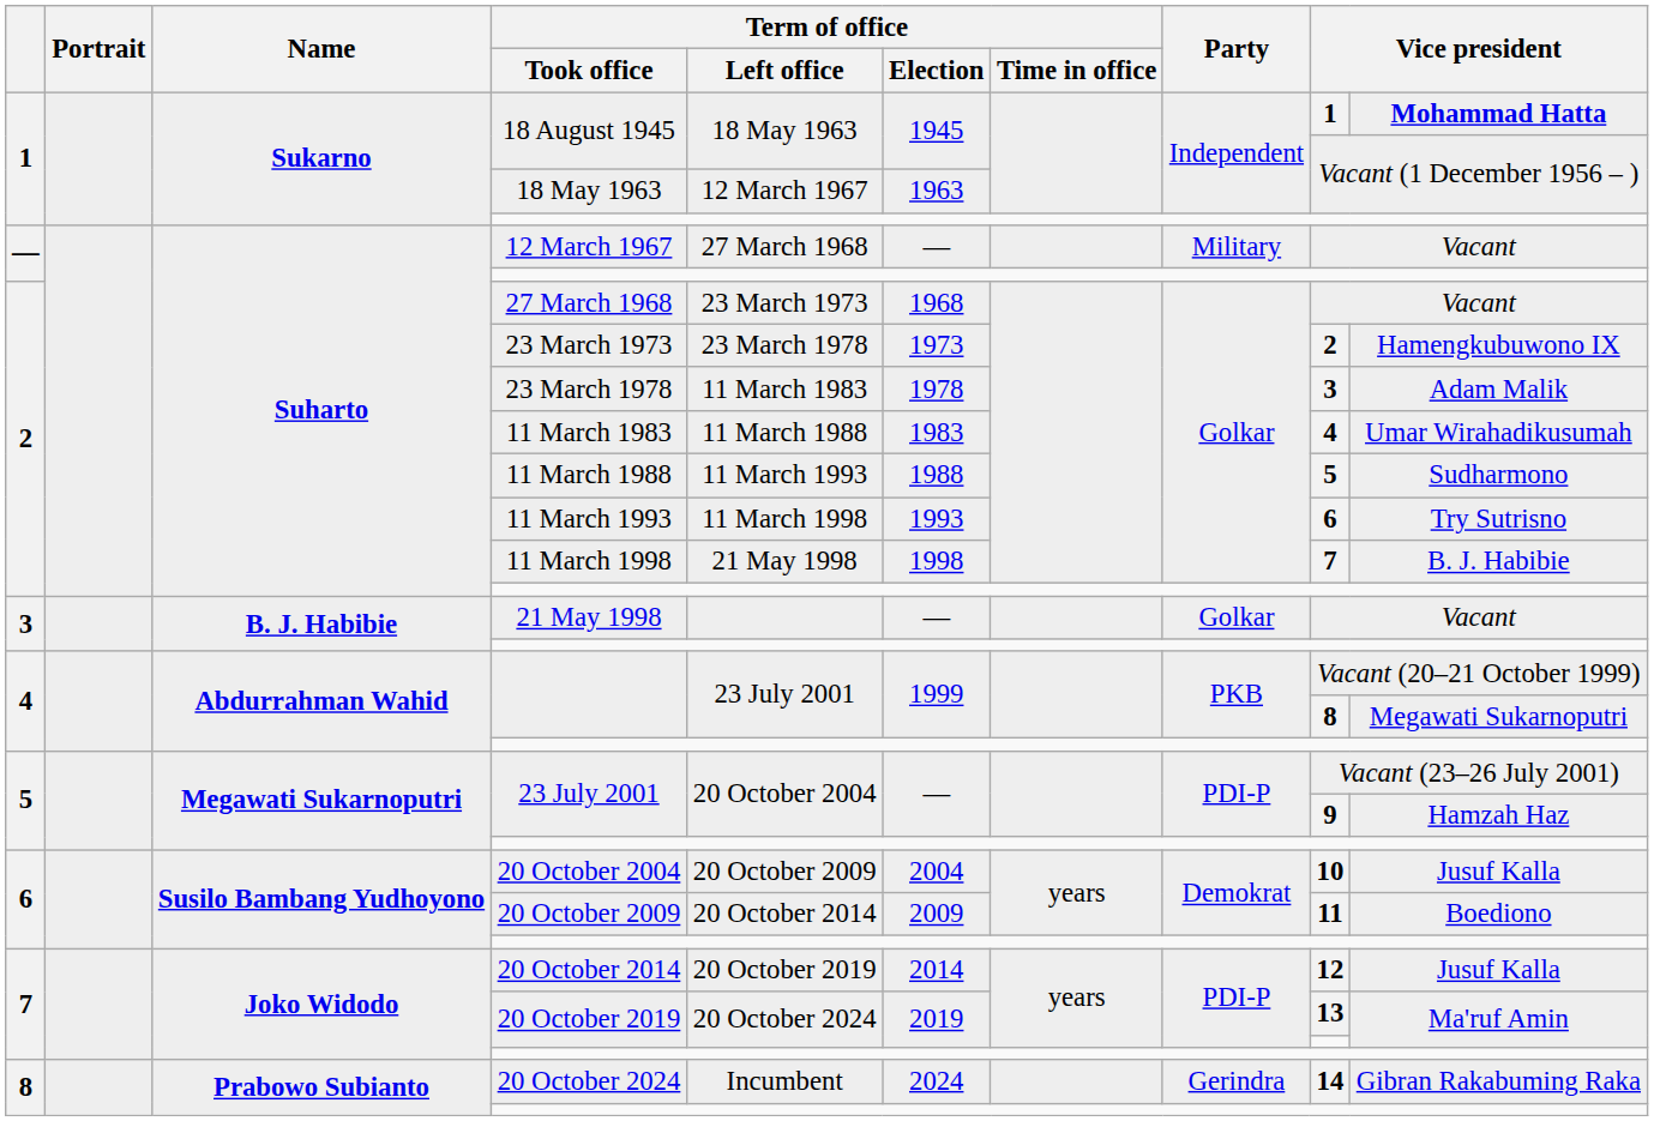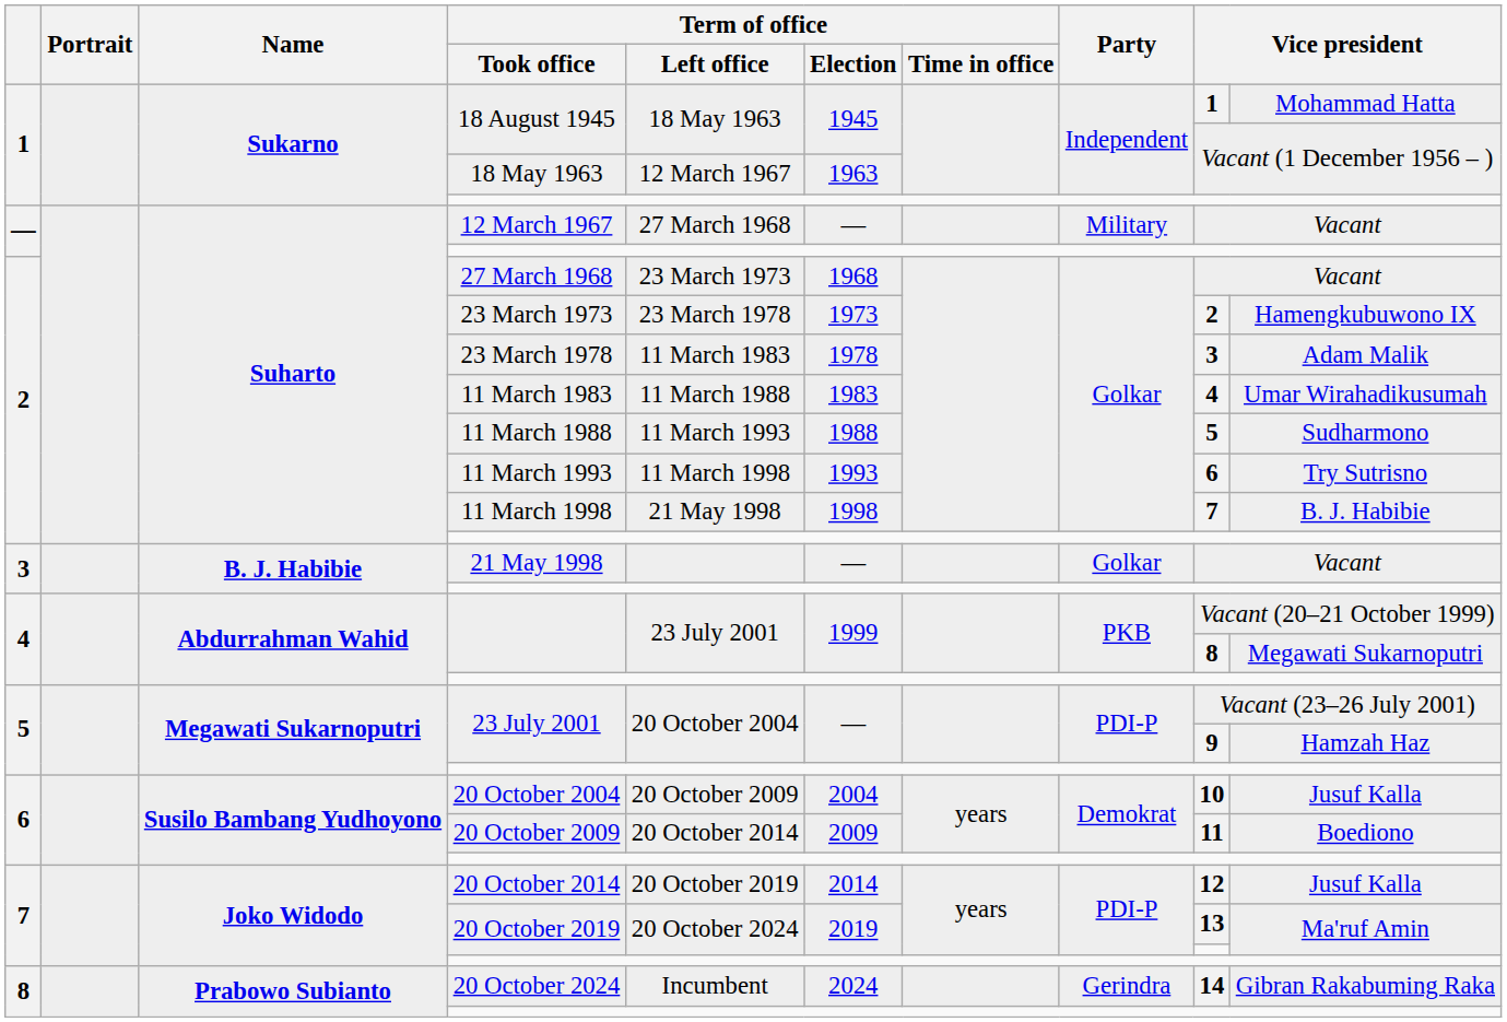row 3 | column 10: bold -> normal
